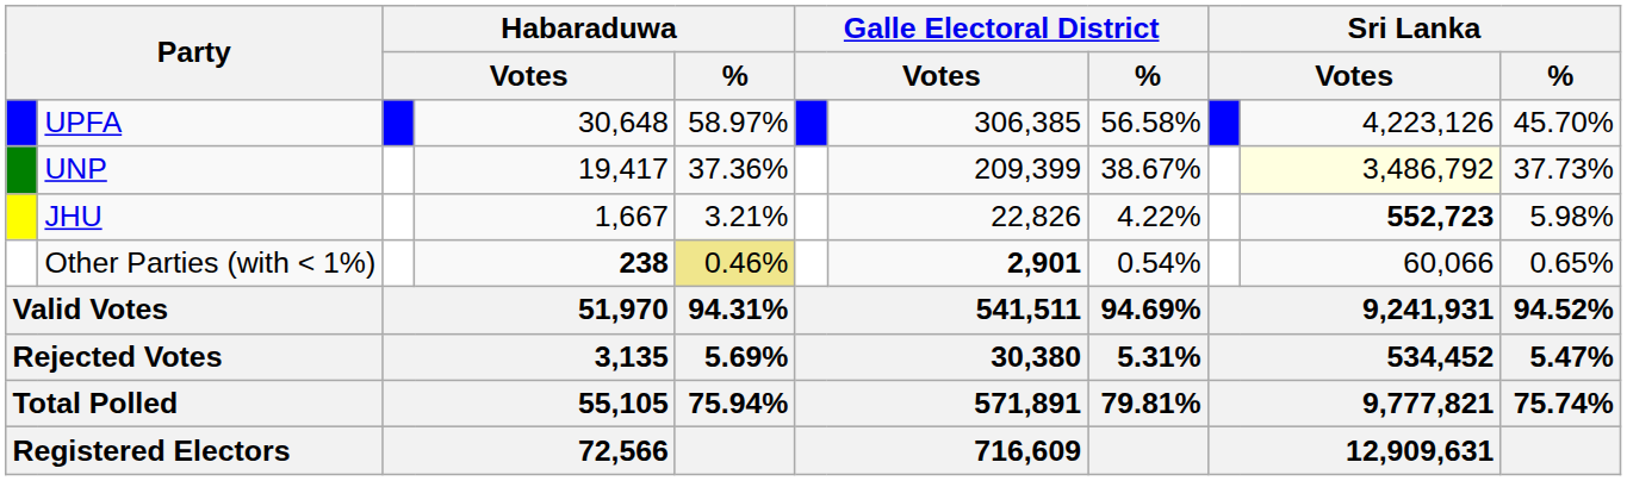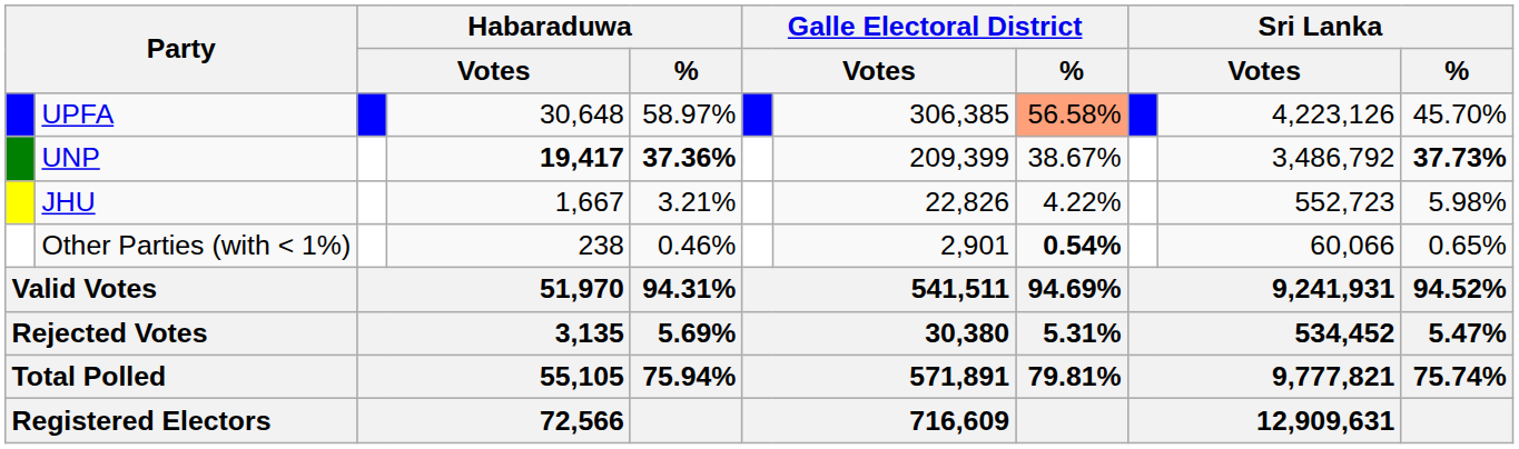UPFA | Galle Electoral District / %: no background -> lightsalmon background
UNP | column 4: normal -> bold
UNP | Habaraduwa / %: normal -> bold
UNP | column 10: lightyellow background -> no background
UNP | Sri Lanka / %: normal -> bold
JHU | column 10: bold -> normal
Other Parties (with < 1%) | column 4: bold -> normal
Other Parties (with < 1%) | Habaraduwa / %: khaki background -> no background
Other Parties (with < 1%) | column 7: bold -> normal
Other Parties (with < 1%) | Galle Electoral District / %: normal -> bold
